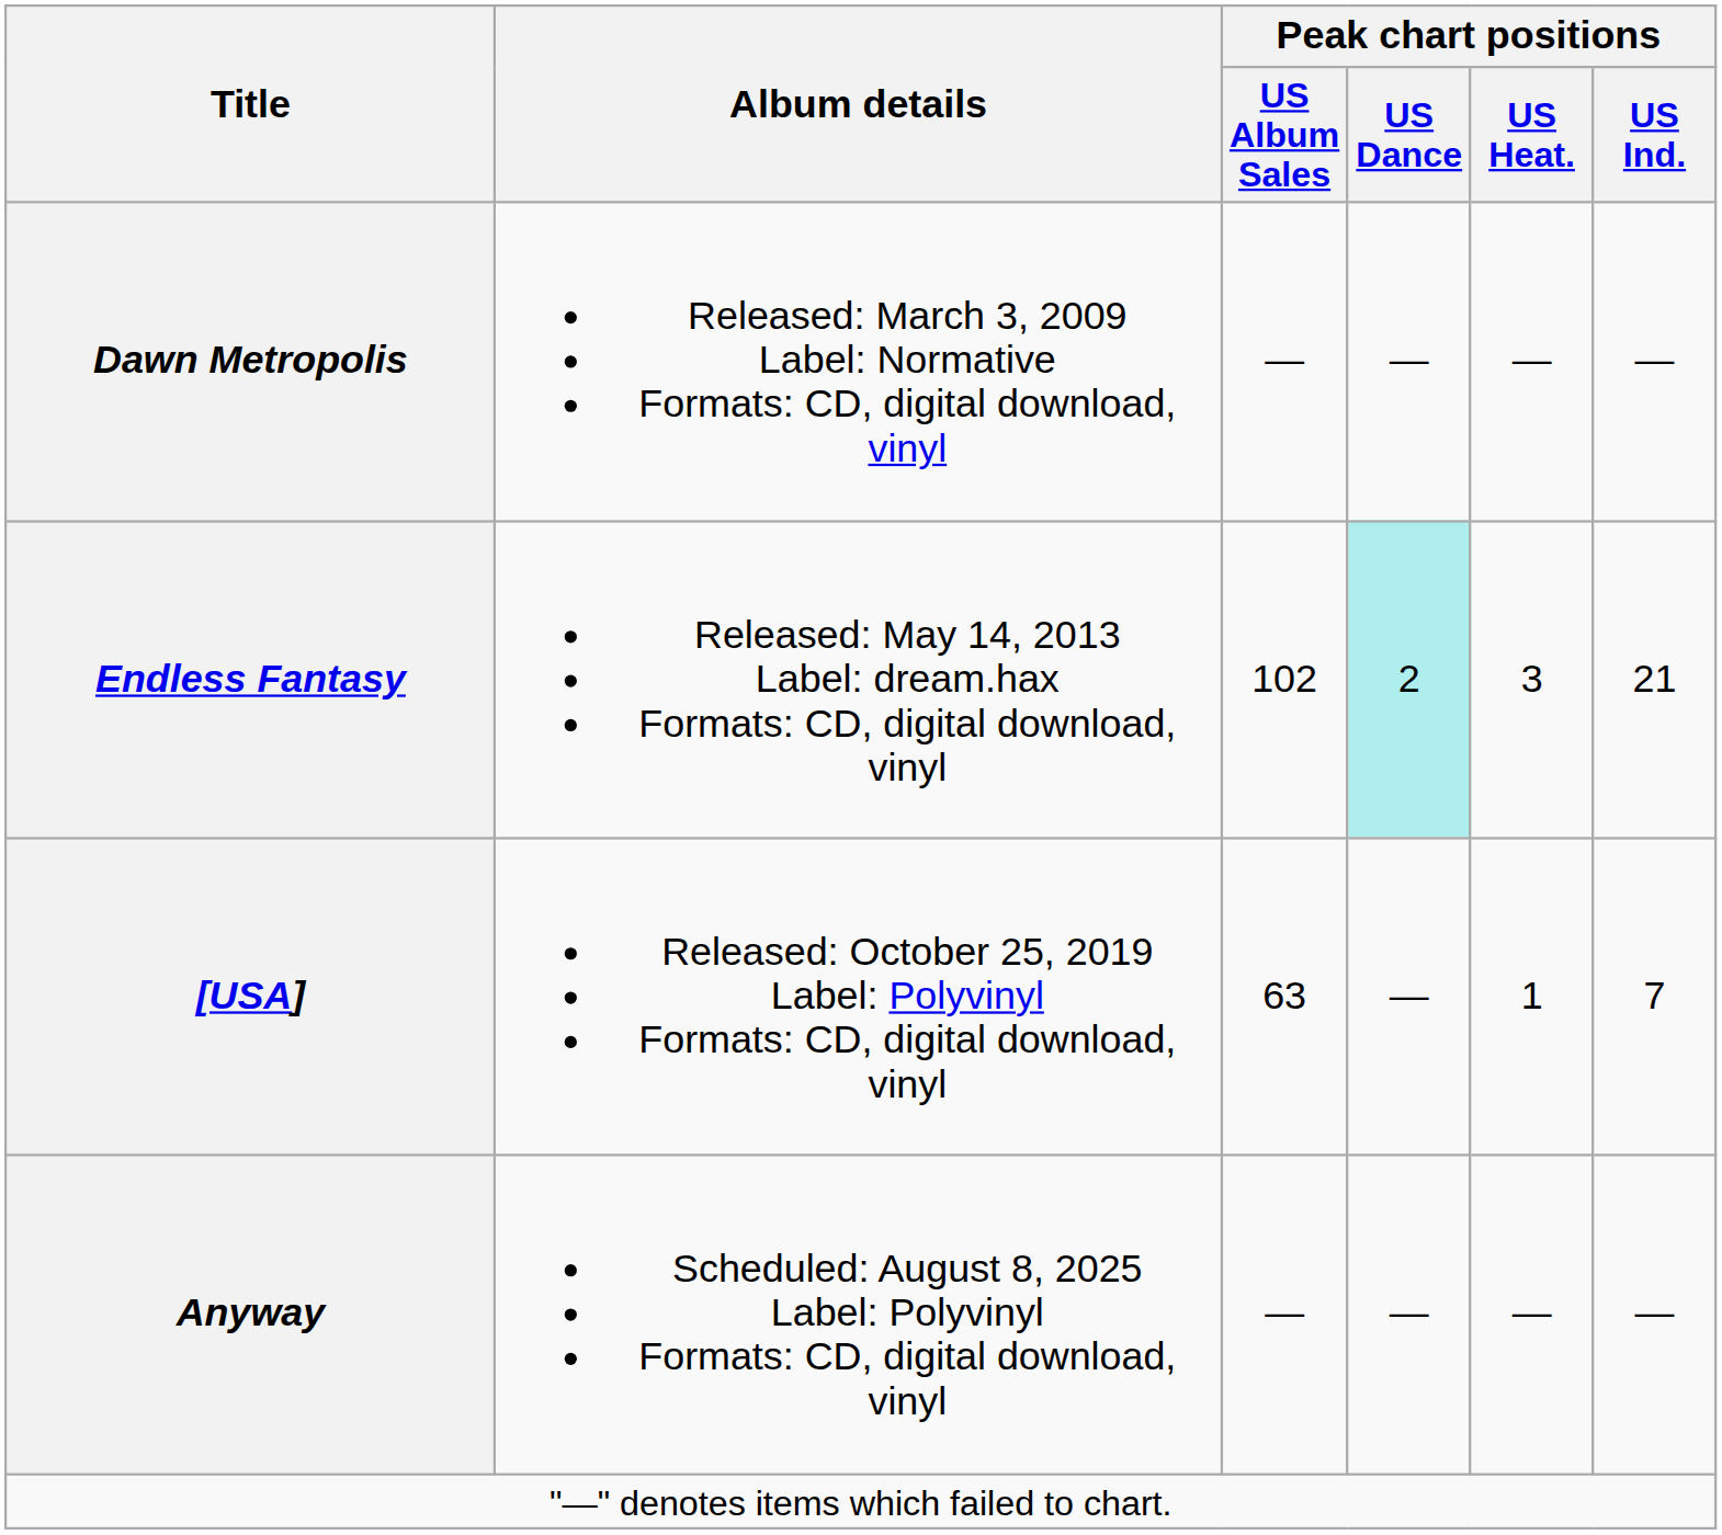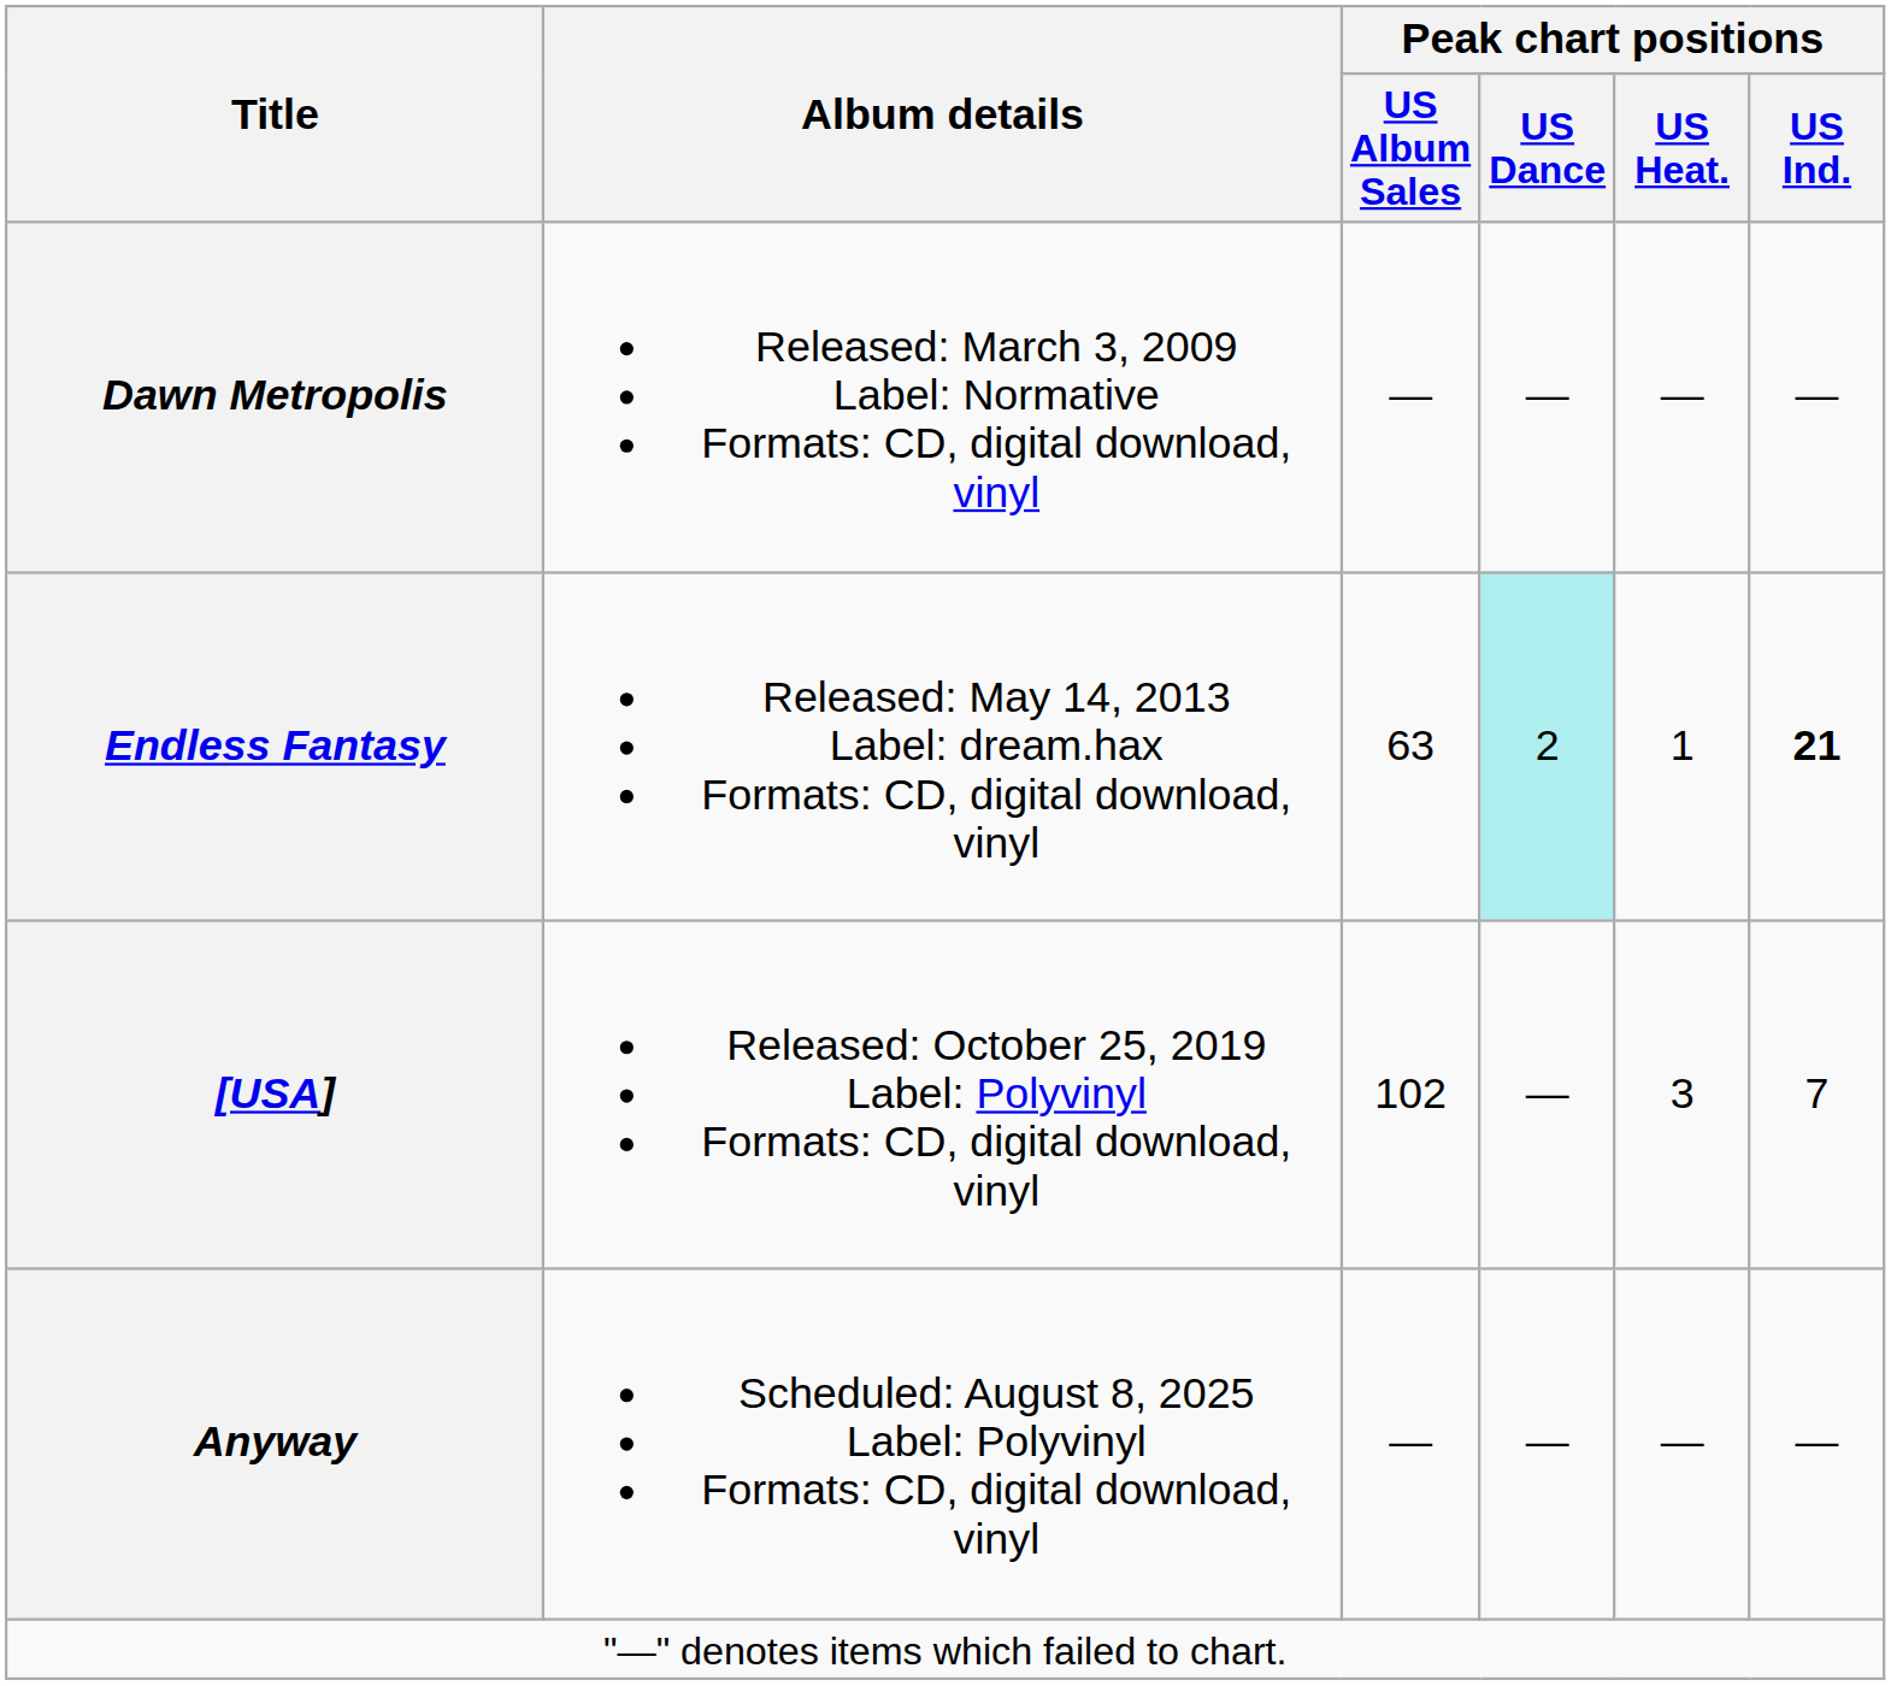Endless Fantasy | Peak chart positions / US Album Sales: 102 -> 63
Endless Fantasy | Peak chart positions / US Heat.: 3 -> 1
Endless Fantasy | Peak chart positions / US Ind.: normal -> bold
[USA] | Peak chart positions / US Album Sales: 63 -> 102
[USA] | Peak chart positions / US Heat.: 1 -> 3
